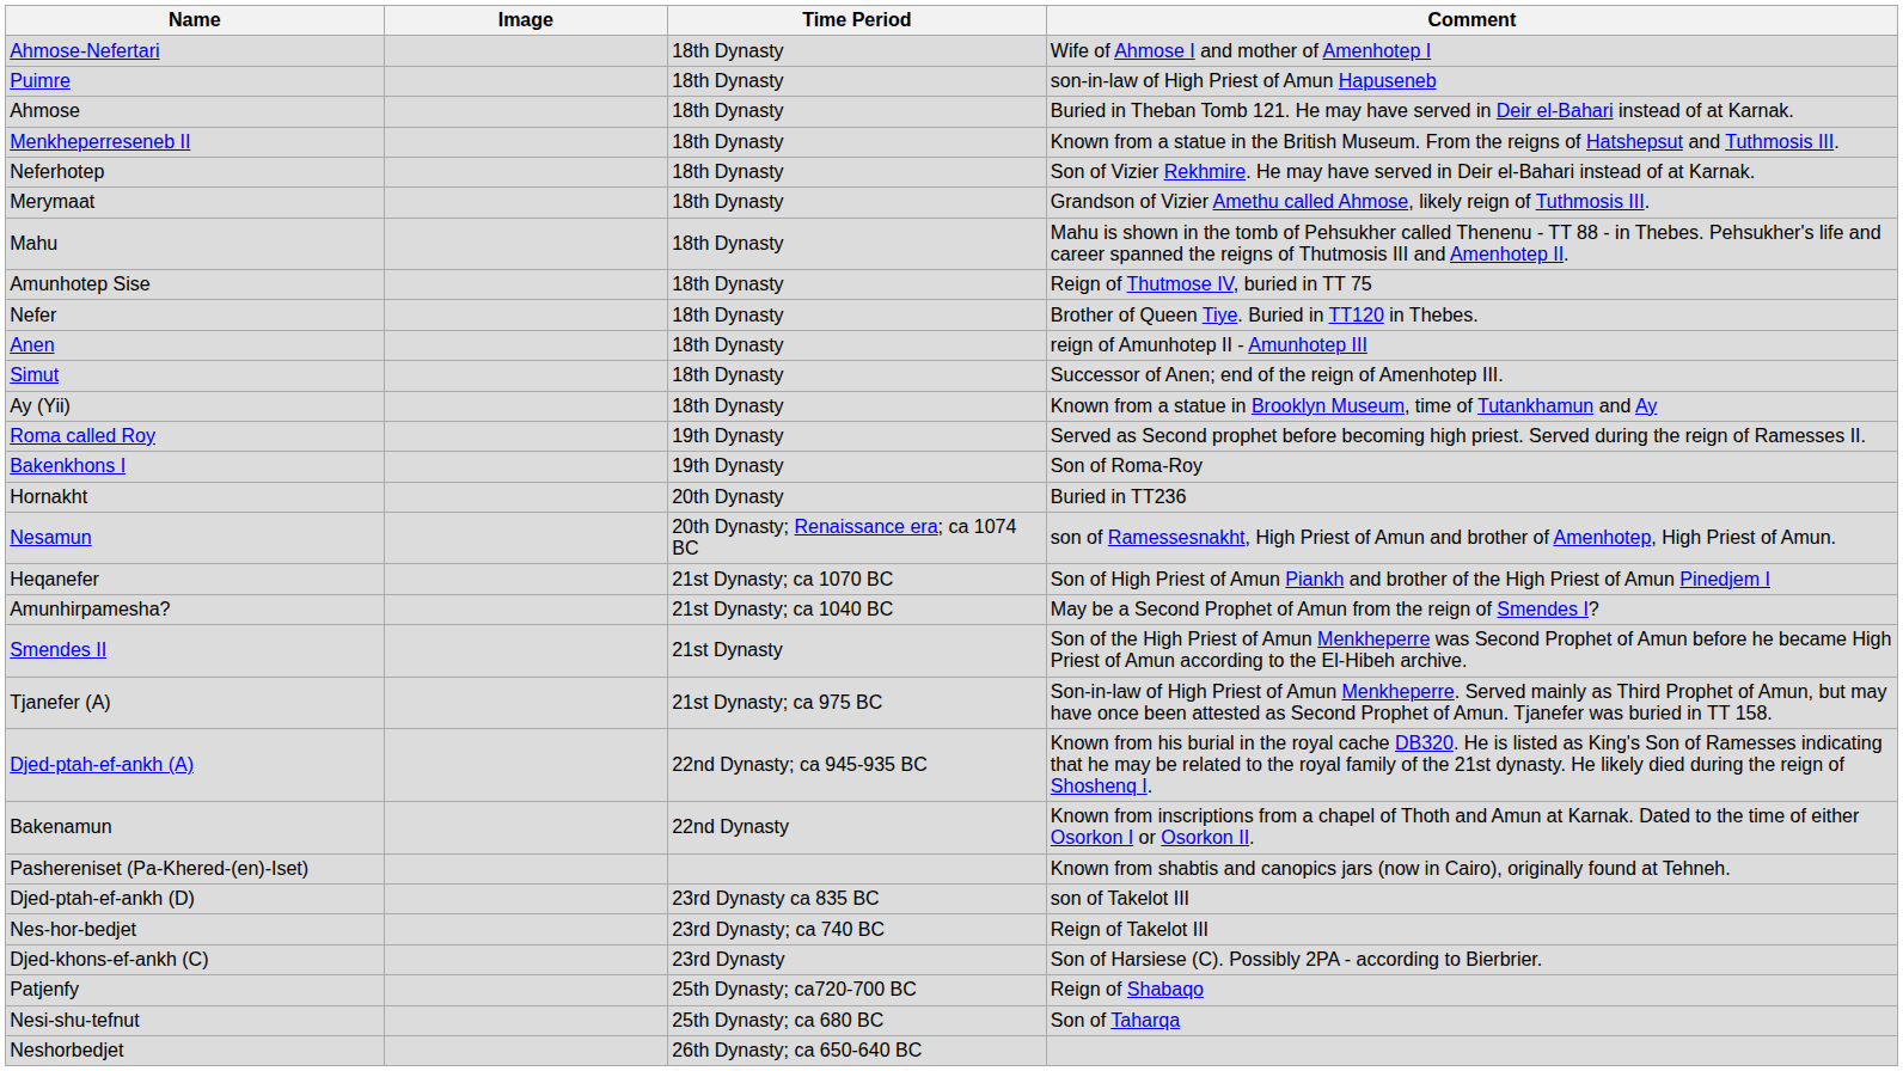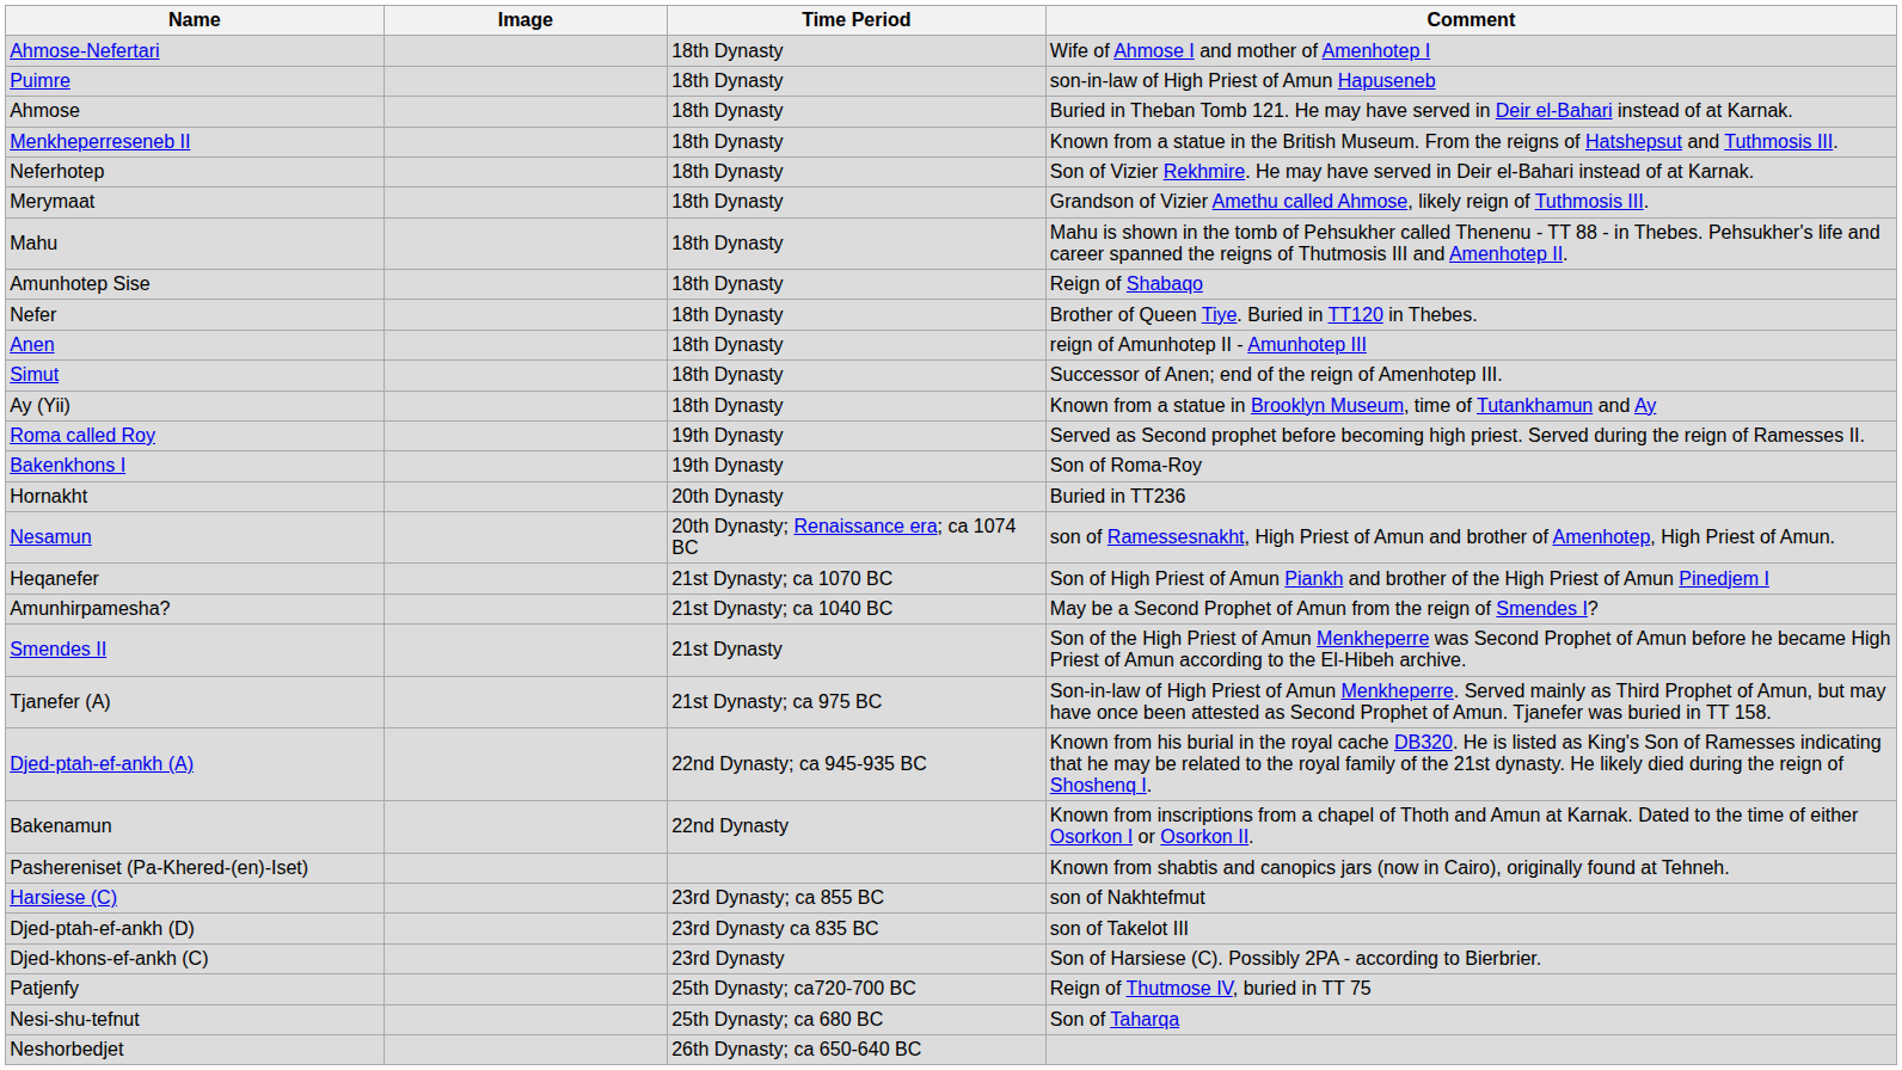Amunhotep Sise | Comment: Reign of Thutmose IV, buried in TT 75 -> Reign of Shabaqo
+ row: Harsiese (C) | 23rd Dynasty; ca 855 BC | son of Nakhtefmut
- row: Nes-hor-bedjet | 23rd Dynasty; ca 740 BC | Reign of Takelot III
Patjenfy | Comment: Reign of Shabaqo -> Reign of Thutmose IV, buried in TT 75
